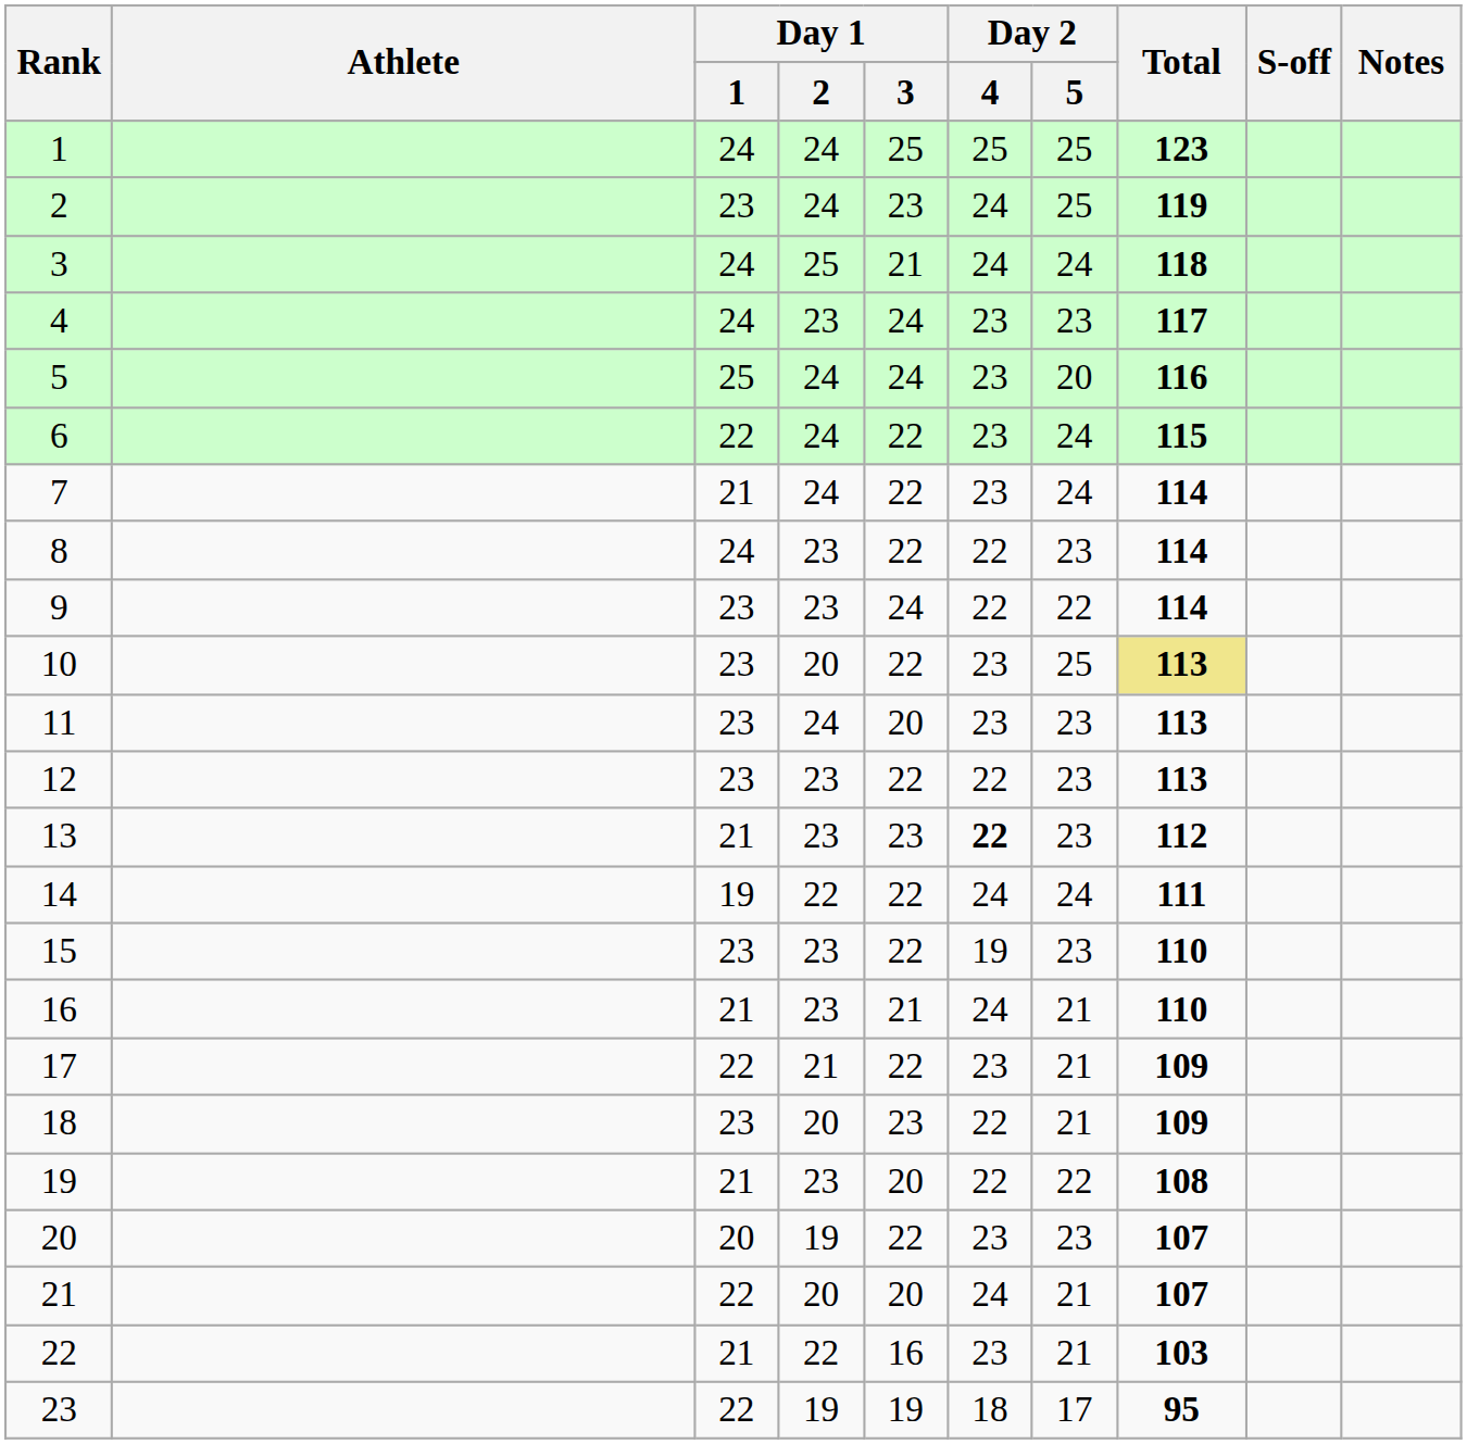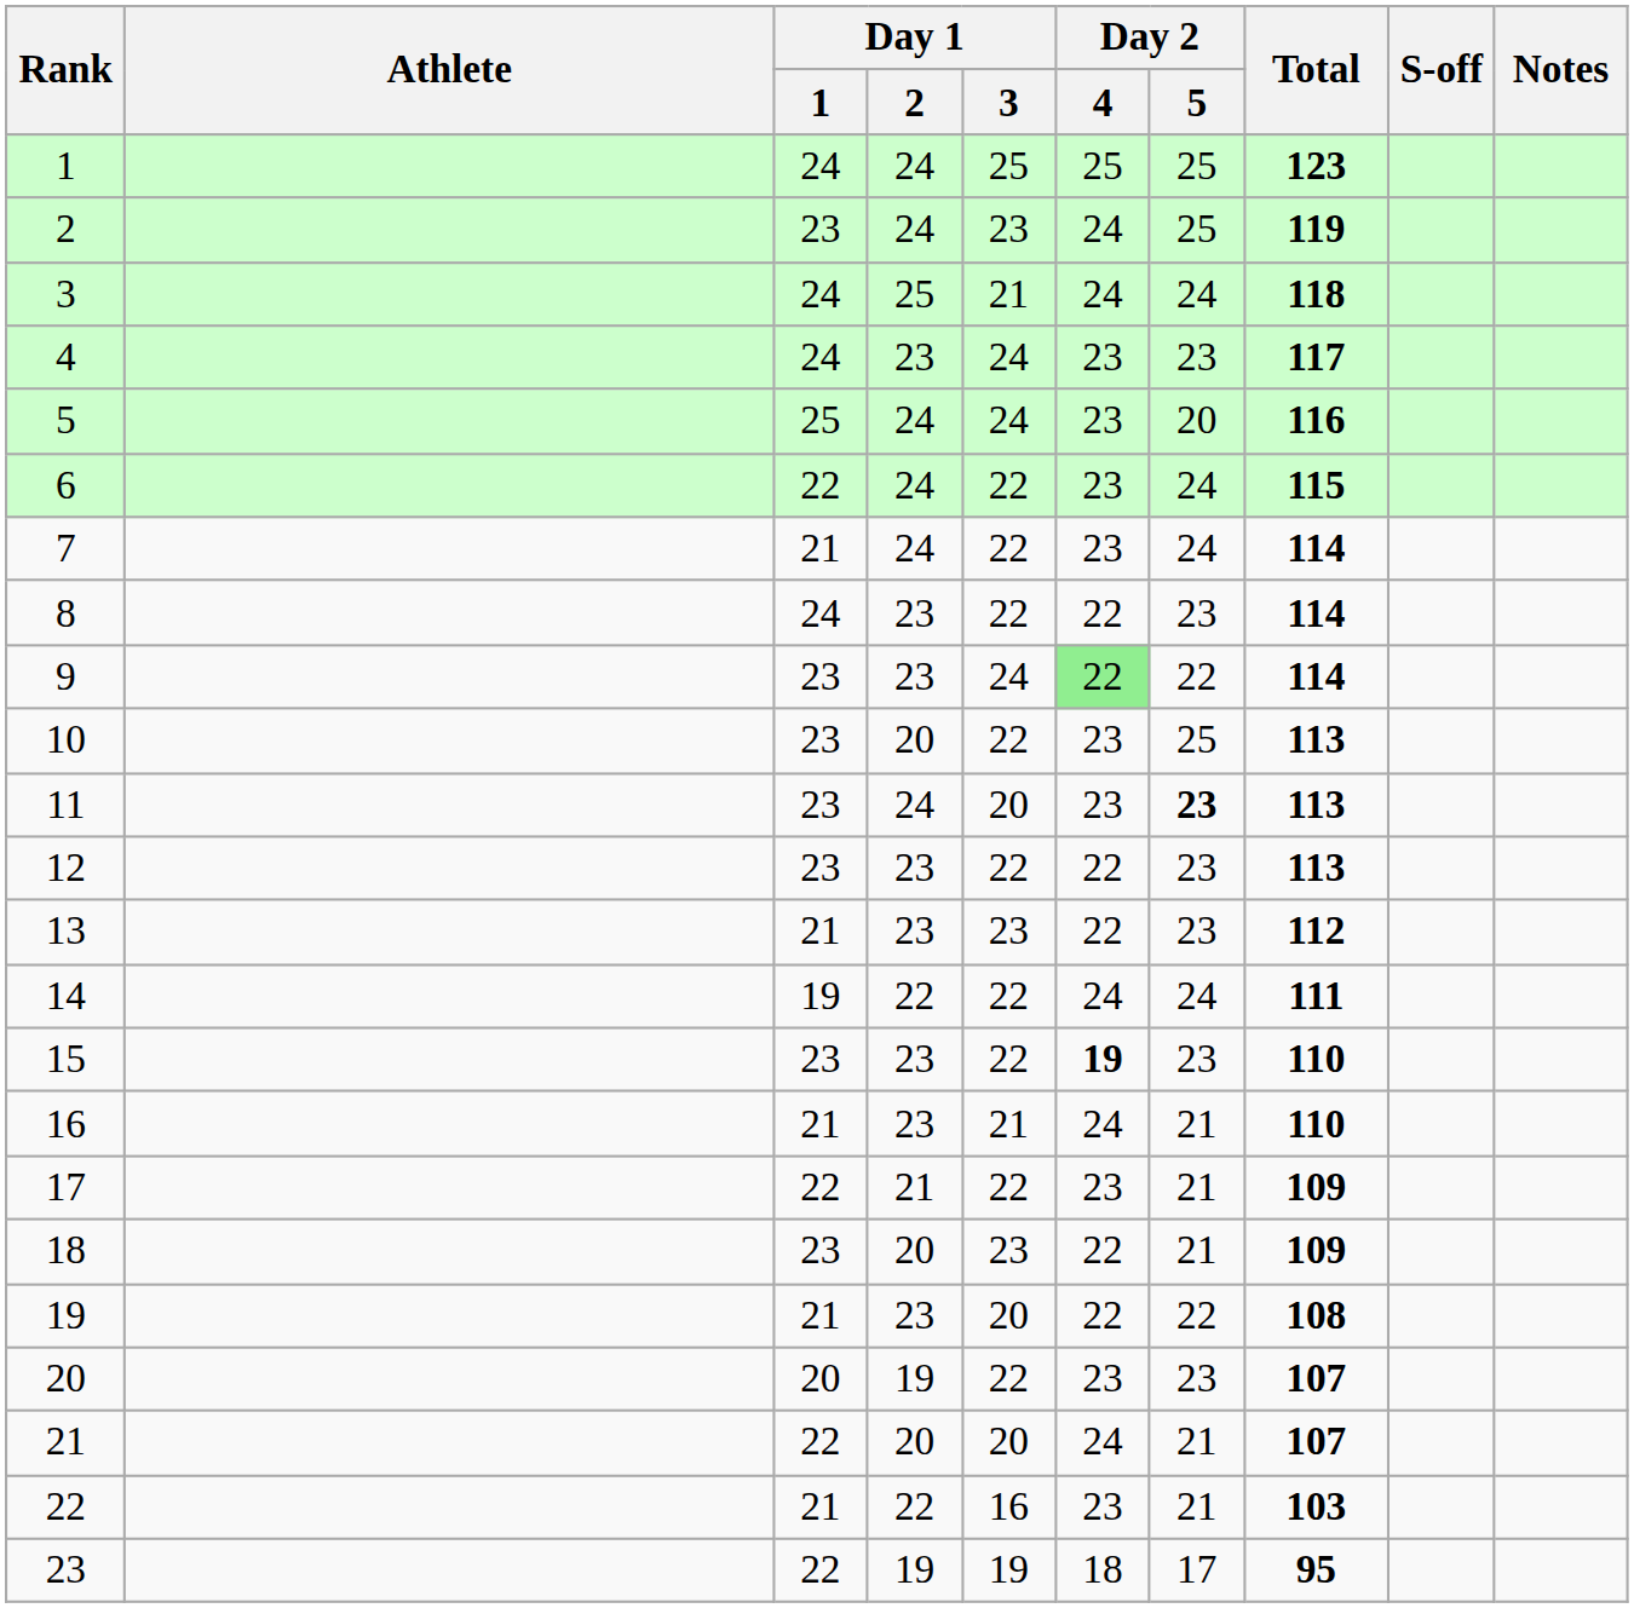9 | Day 2 / 4: no background -> lightgreen background
10 | Total: khaki background -> no background
11 | Day 2 / 5: normal -> bold
13 | Day 2 / 4: bold -> normal
15 | Day 2 / 4: normal -> bold
